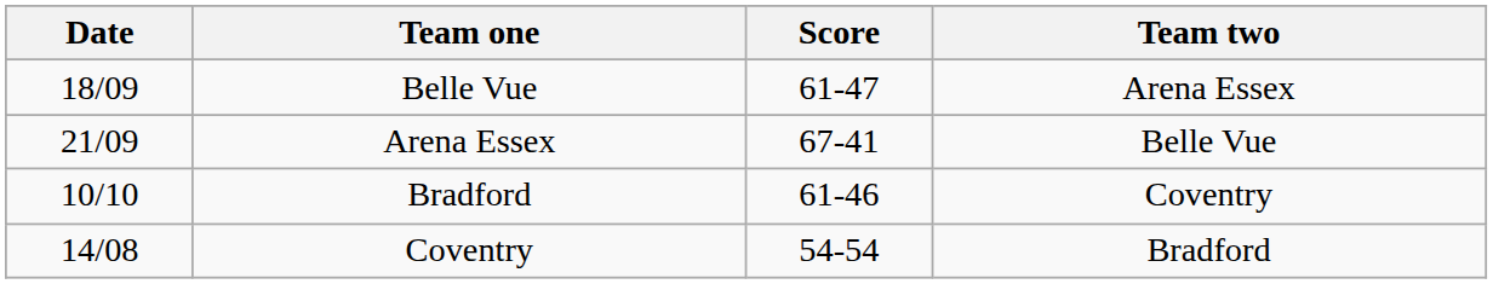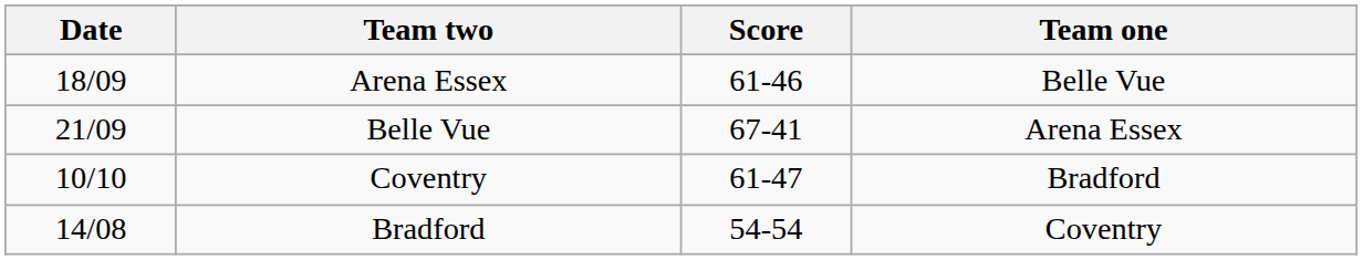columns swapped: Team one <-> Team two
row 2 | Score: 61-47 -> 61-46
row 4 | Score: 61-46 -> 61-47
